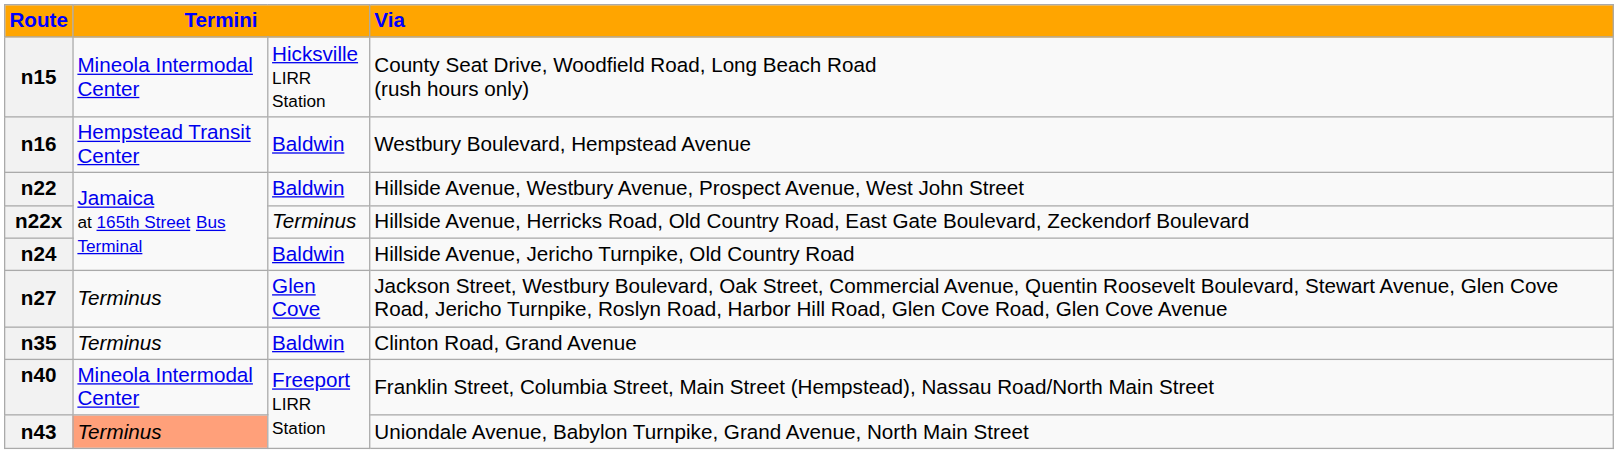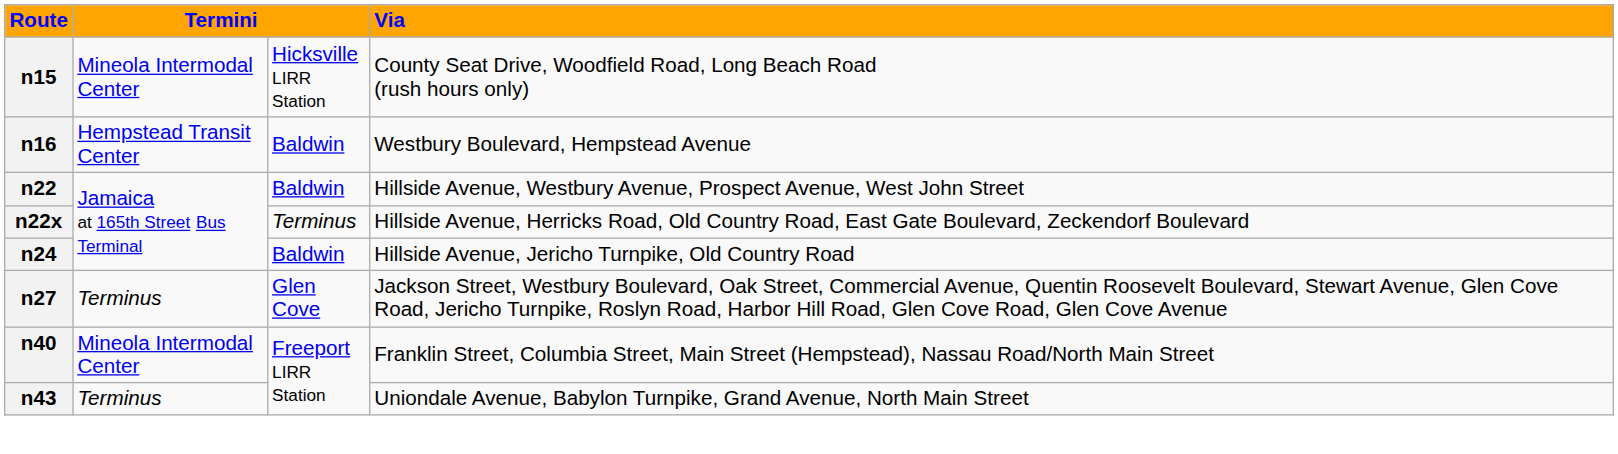- row: n35 | Terminus | Baldwin | Clinton Road, Grand Avenue
n43 | column 2: lightsalmon background -> no background
